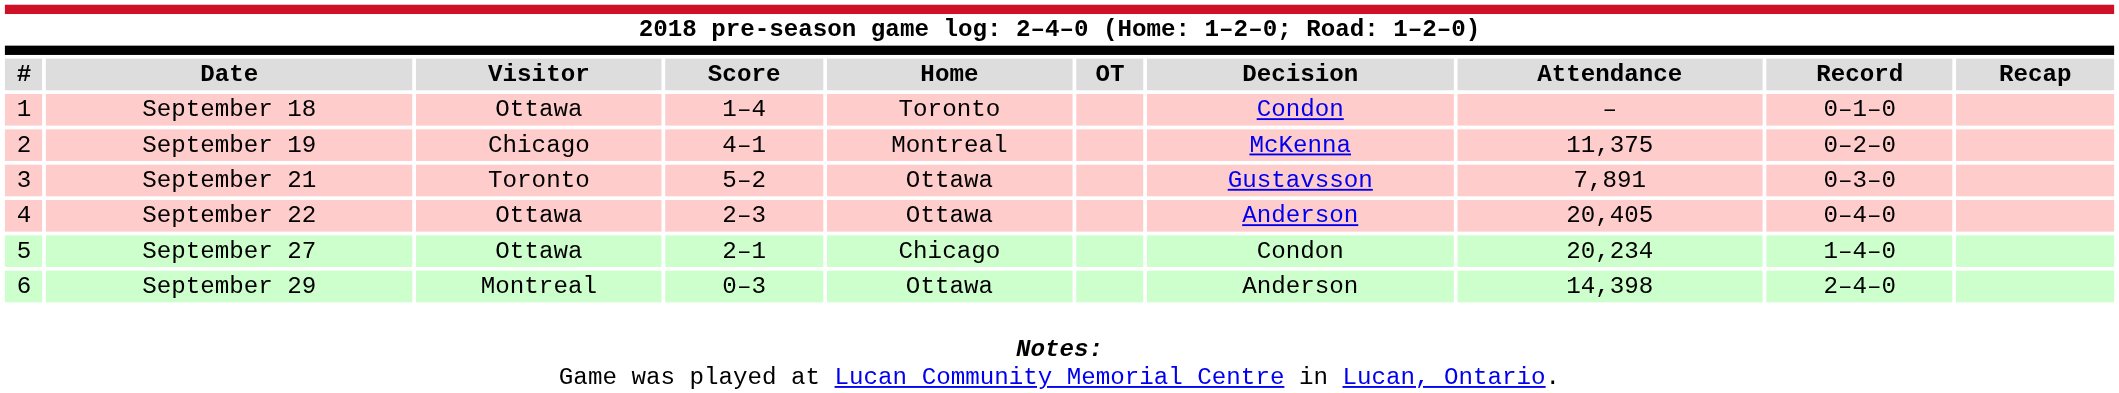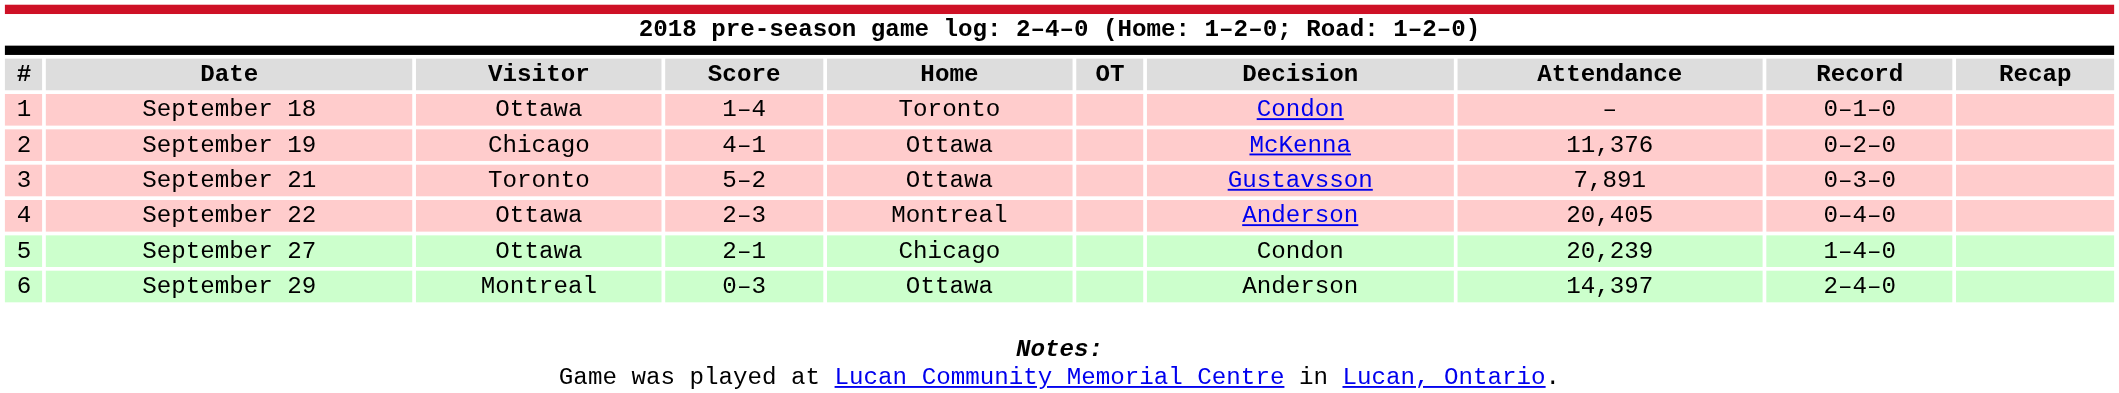September 19 | Home: Montreal -> Ottawa
September 19 | Attendance: 11,375 -> 11,376
September 22 | Home: Ottawa -> Montreal
September 27 | Attendance: 20,234 -> 20,239
September 29 | Attendance: 14,398 -> 14,397
